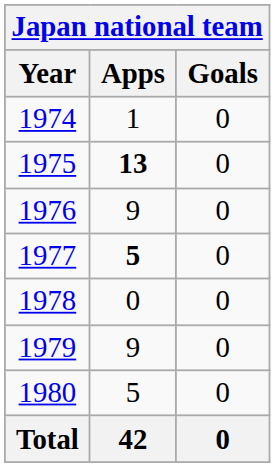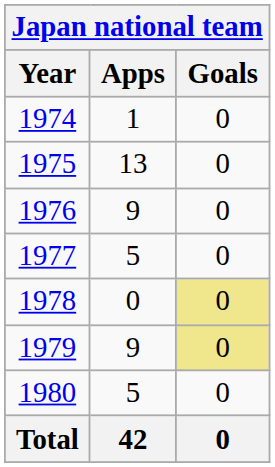1975 | Apps: bold -> normal
1977 | Apps: bold -> normal
1978 | Goals: no background -> khaki background
1979 | Goals: no background -> khaki background
